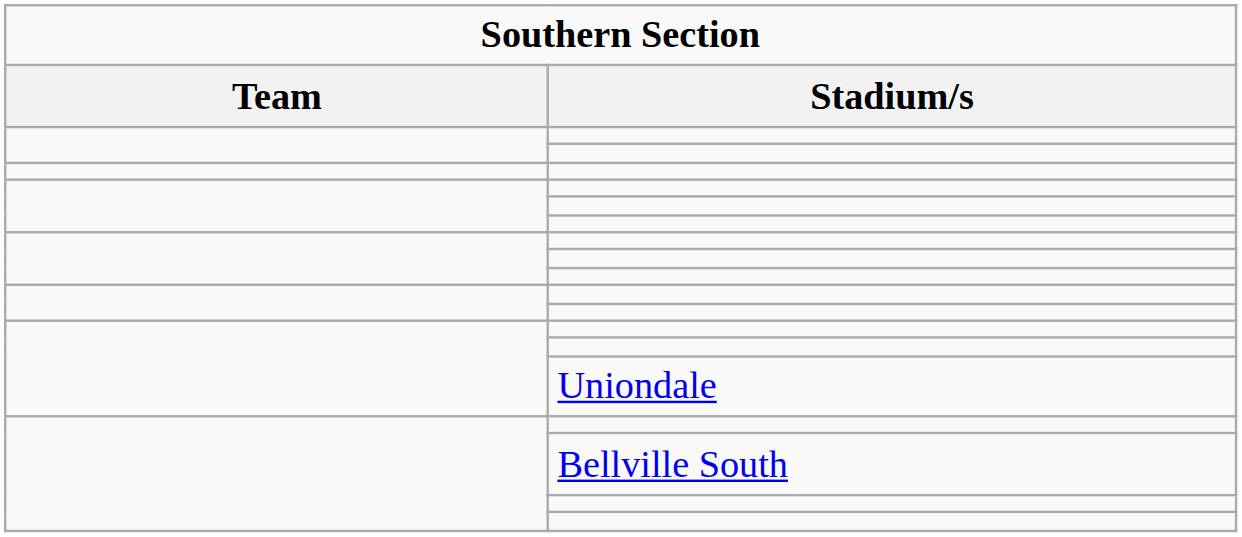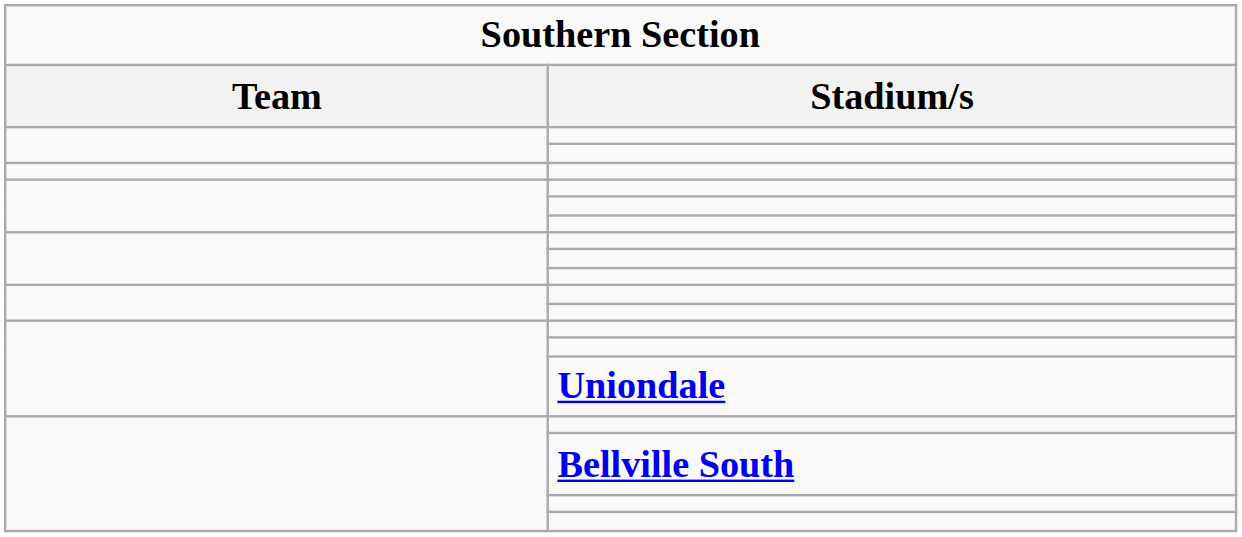Uniondale | Stadium/s: normal -> bold
Bellville South | Stadium/s: normal -> bold
